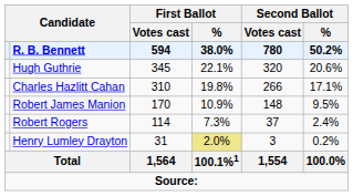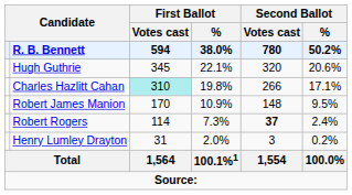Charles Hazlitt Cahan | First Ballot / Votes cast: no background -> paleturquoise background
Robert Rogers | Second Ballot / Votes cast: normal -> bold
Henry Lumley Drayton | First Ballot / %: khaki background -> no background
